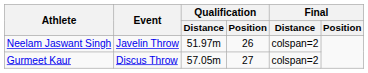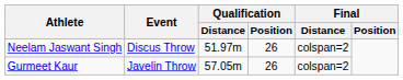Neelam Jaswant Singh | Event: Javelin Throw -> Discus Throw
Gurmeet Kaur | Event: Discus Throw -> Javelin Throw
Gurmeet Kaur | Qualification / Position: 27 -> 26
